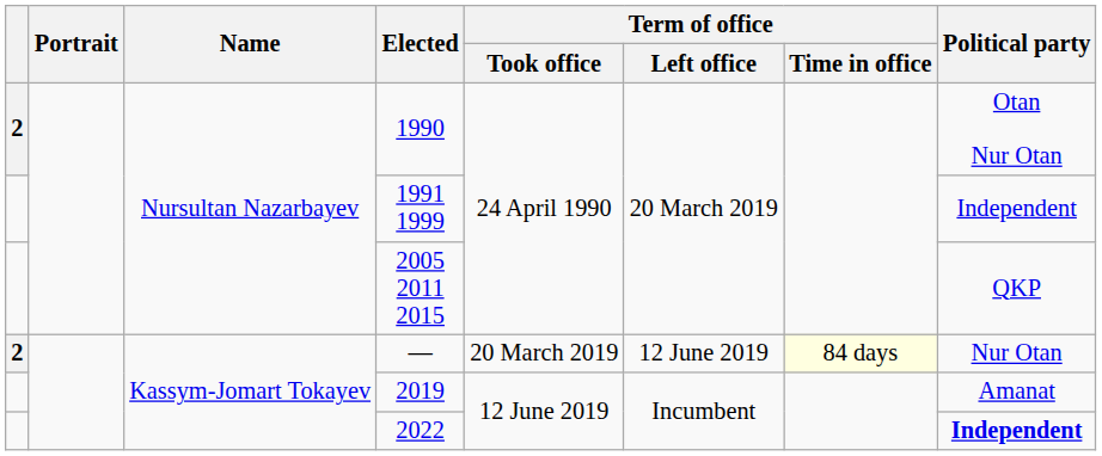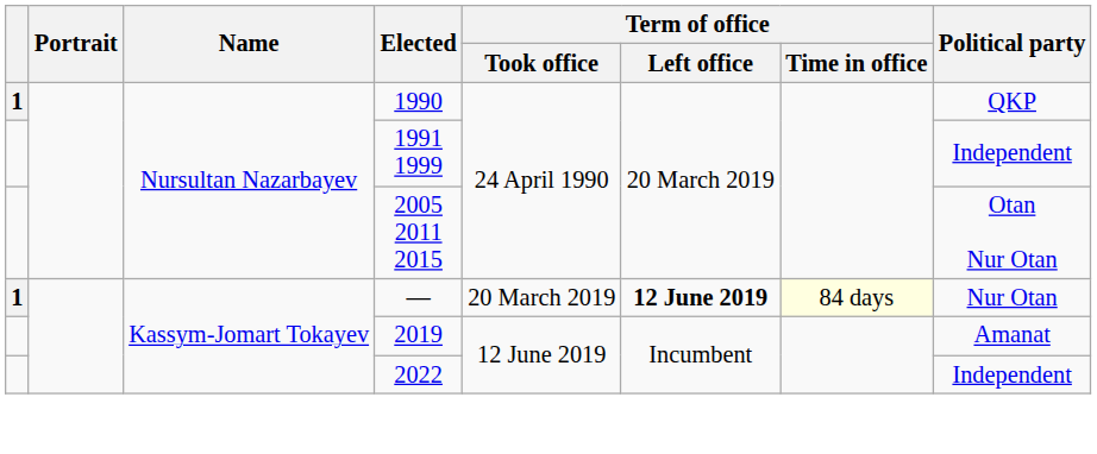1990 | column 1: 2 -> 1
1990 | Political party: Otan Nur Otan -> QKP
2005 2011 2015 | Political party: QKP -> Otan Nur Otan
— | column 1: 2 -> 1
— | Term of office / Left office: normal -> bold
2022 | Political party: bold -> normal
